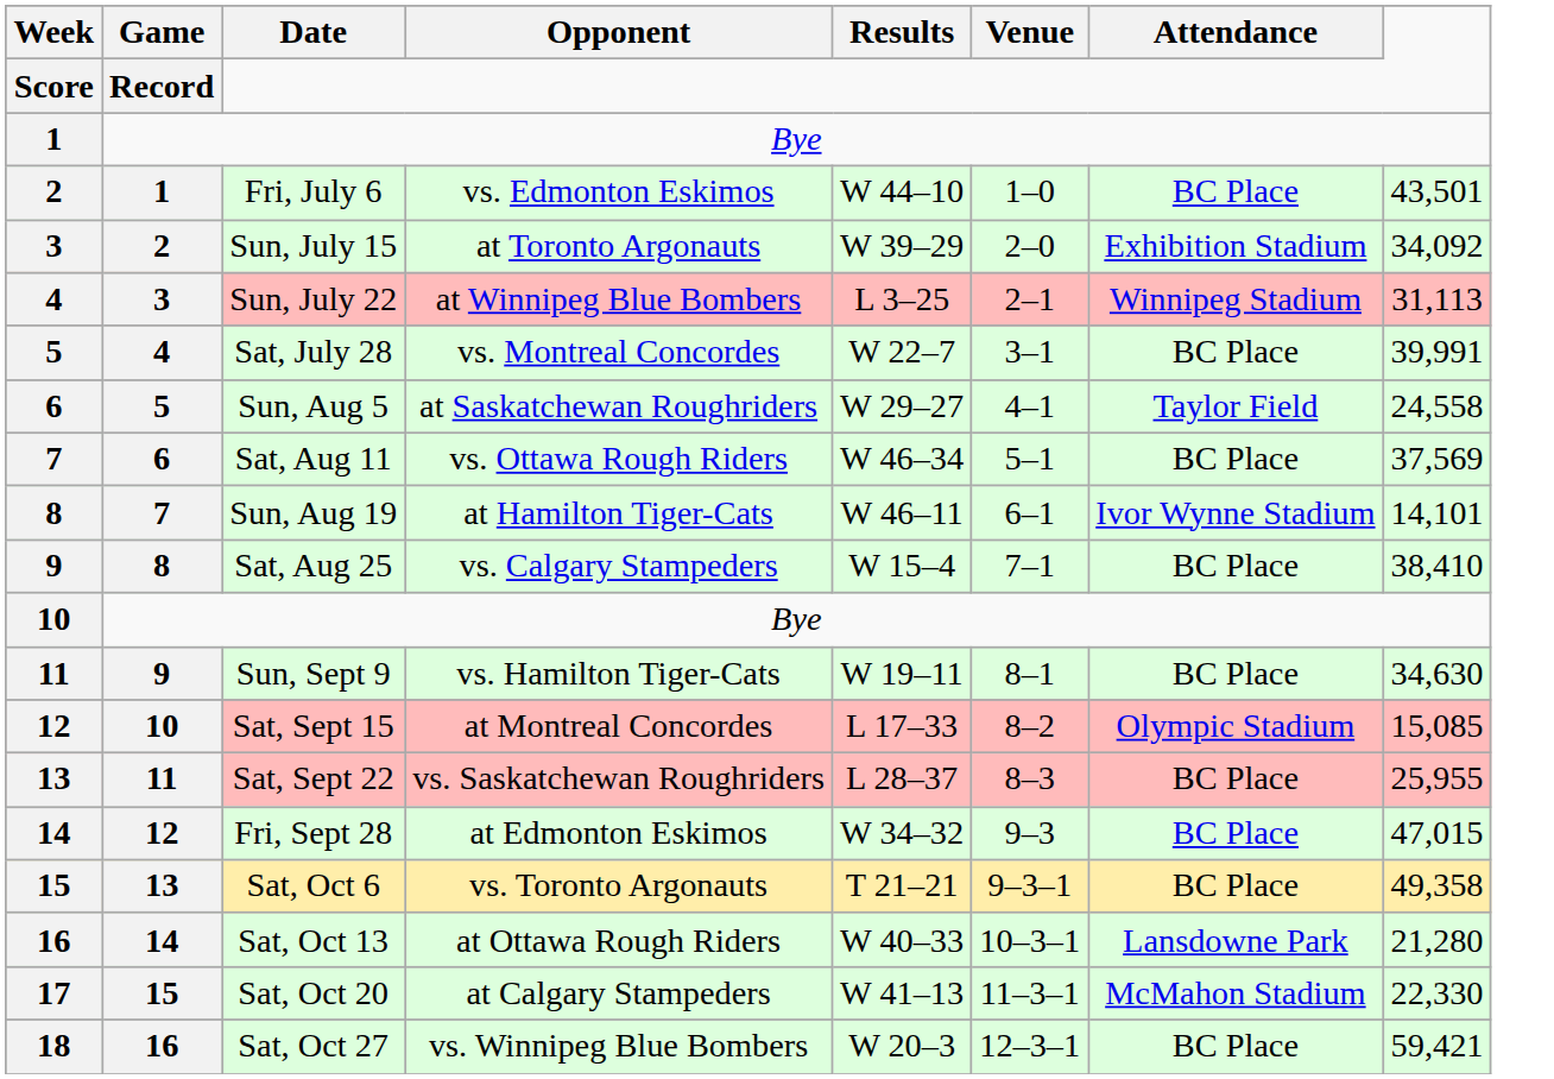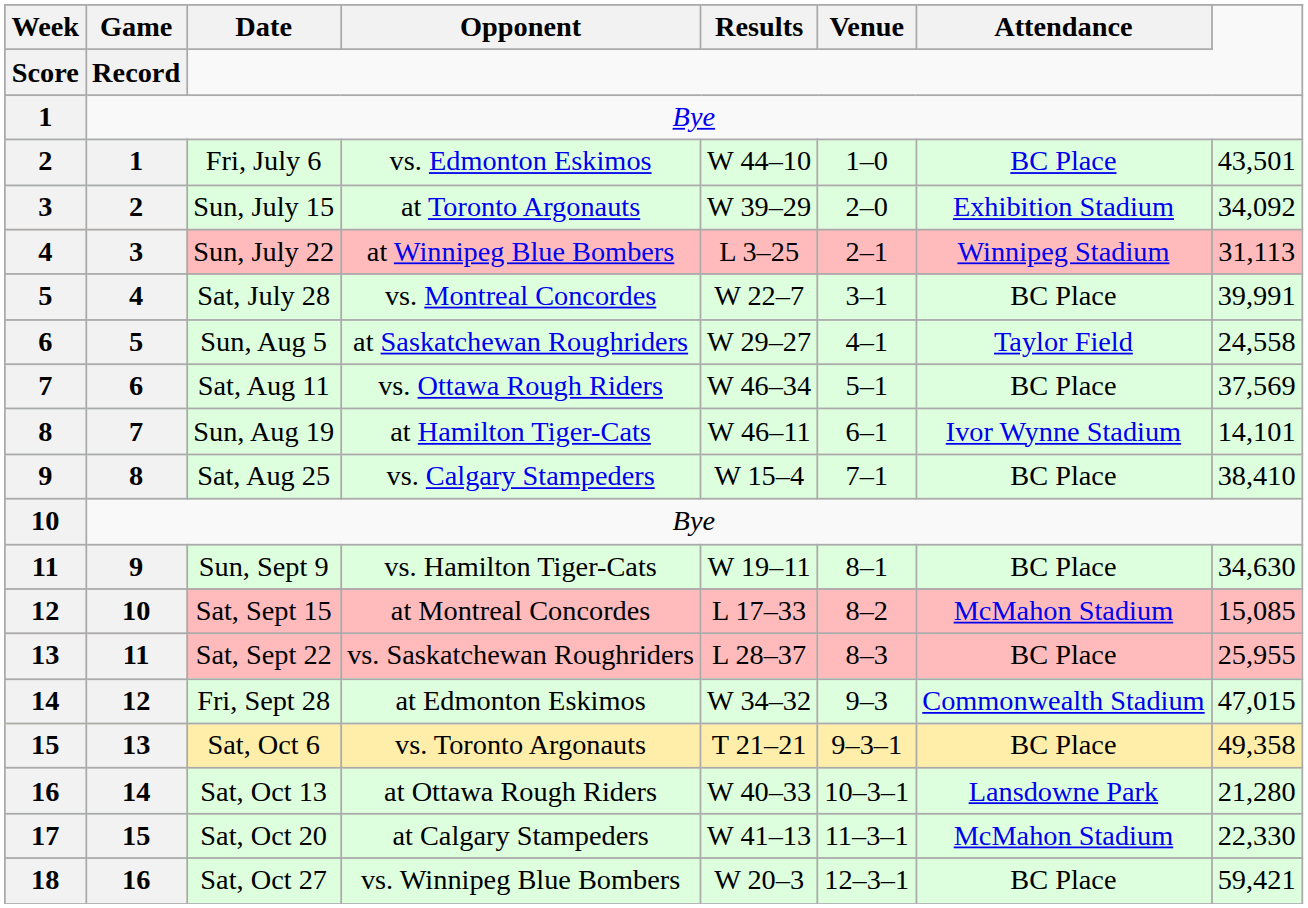Sat, Sept 15 | Attendance: Olympic Stadium -> McMahon Stadium
Fri, Sept 28 | Attendance: BC Place -> Commonwealth Stadium
